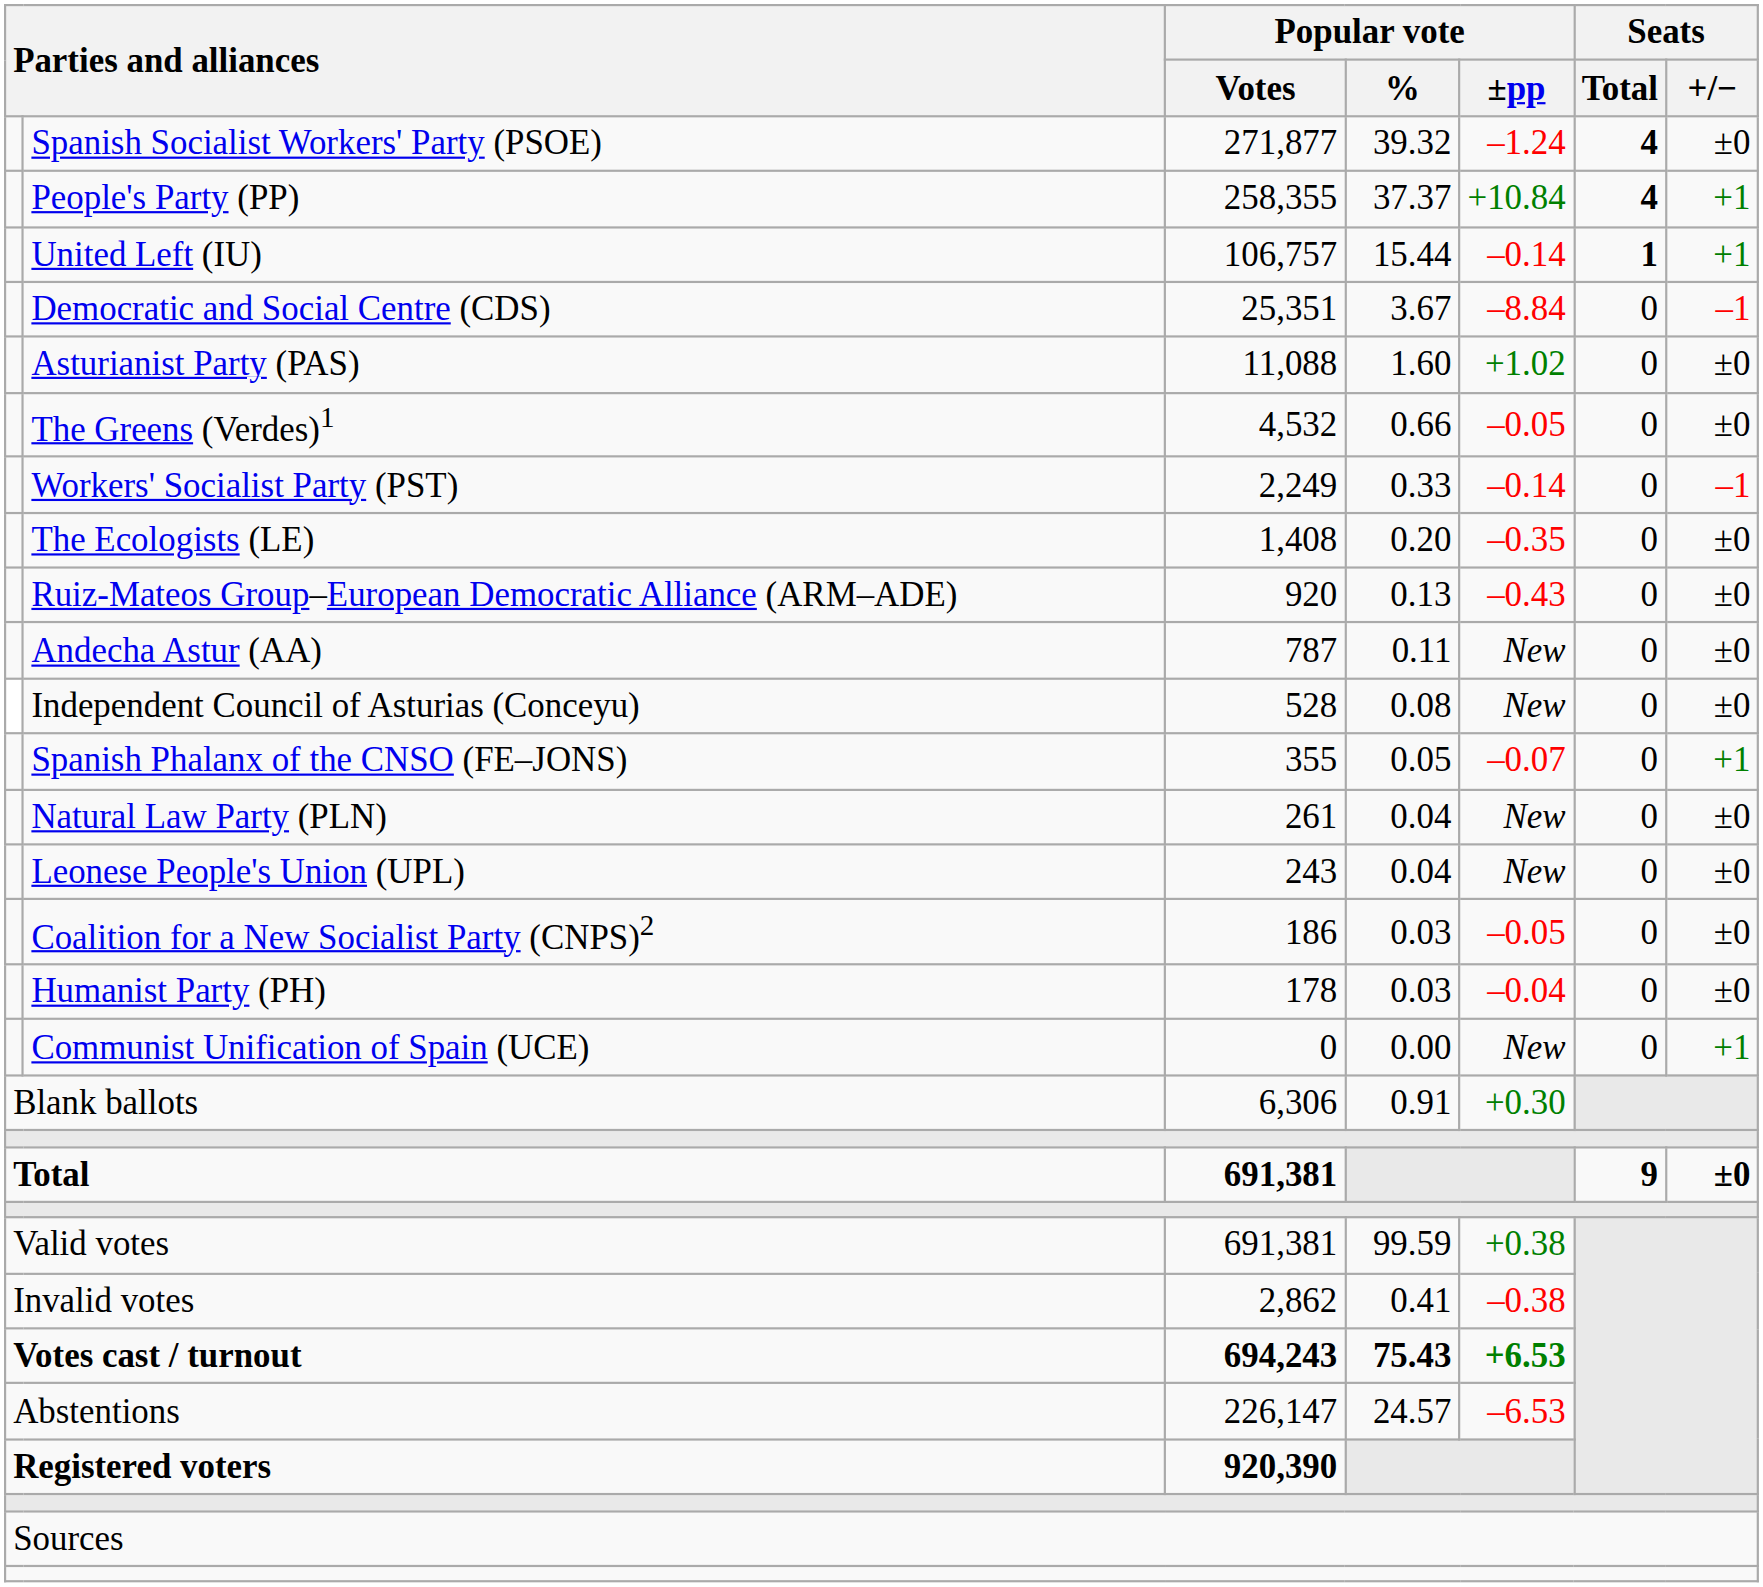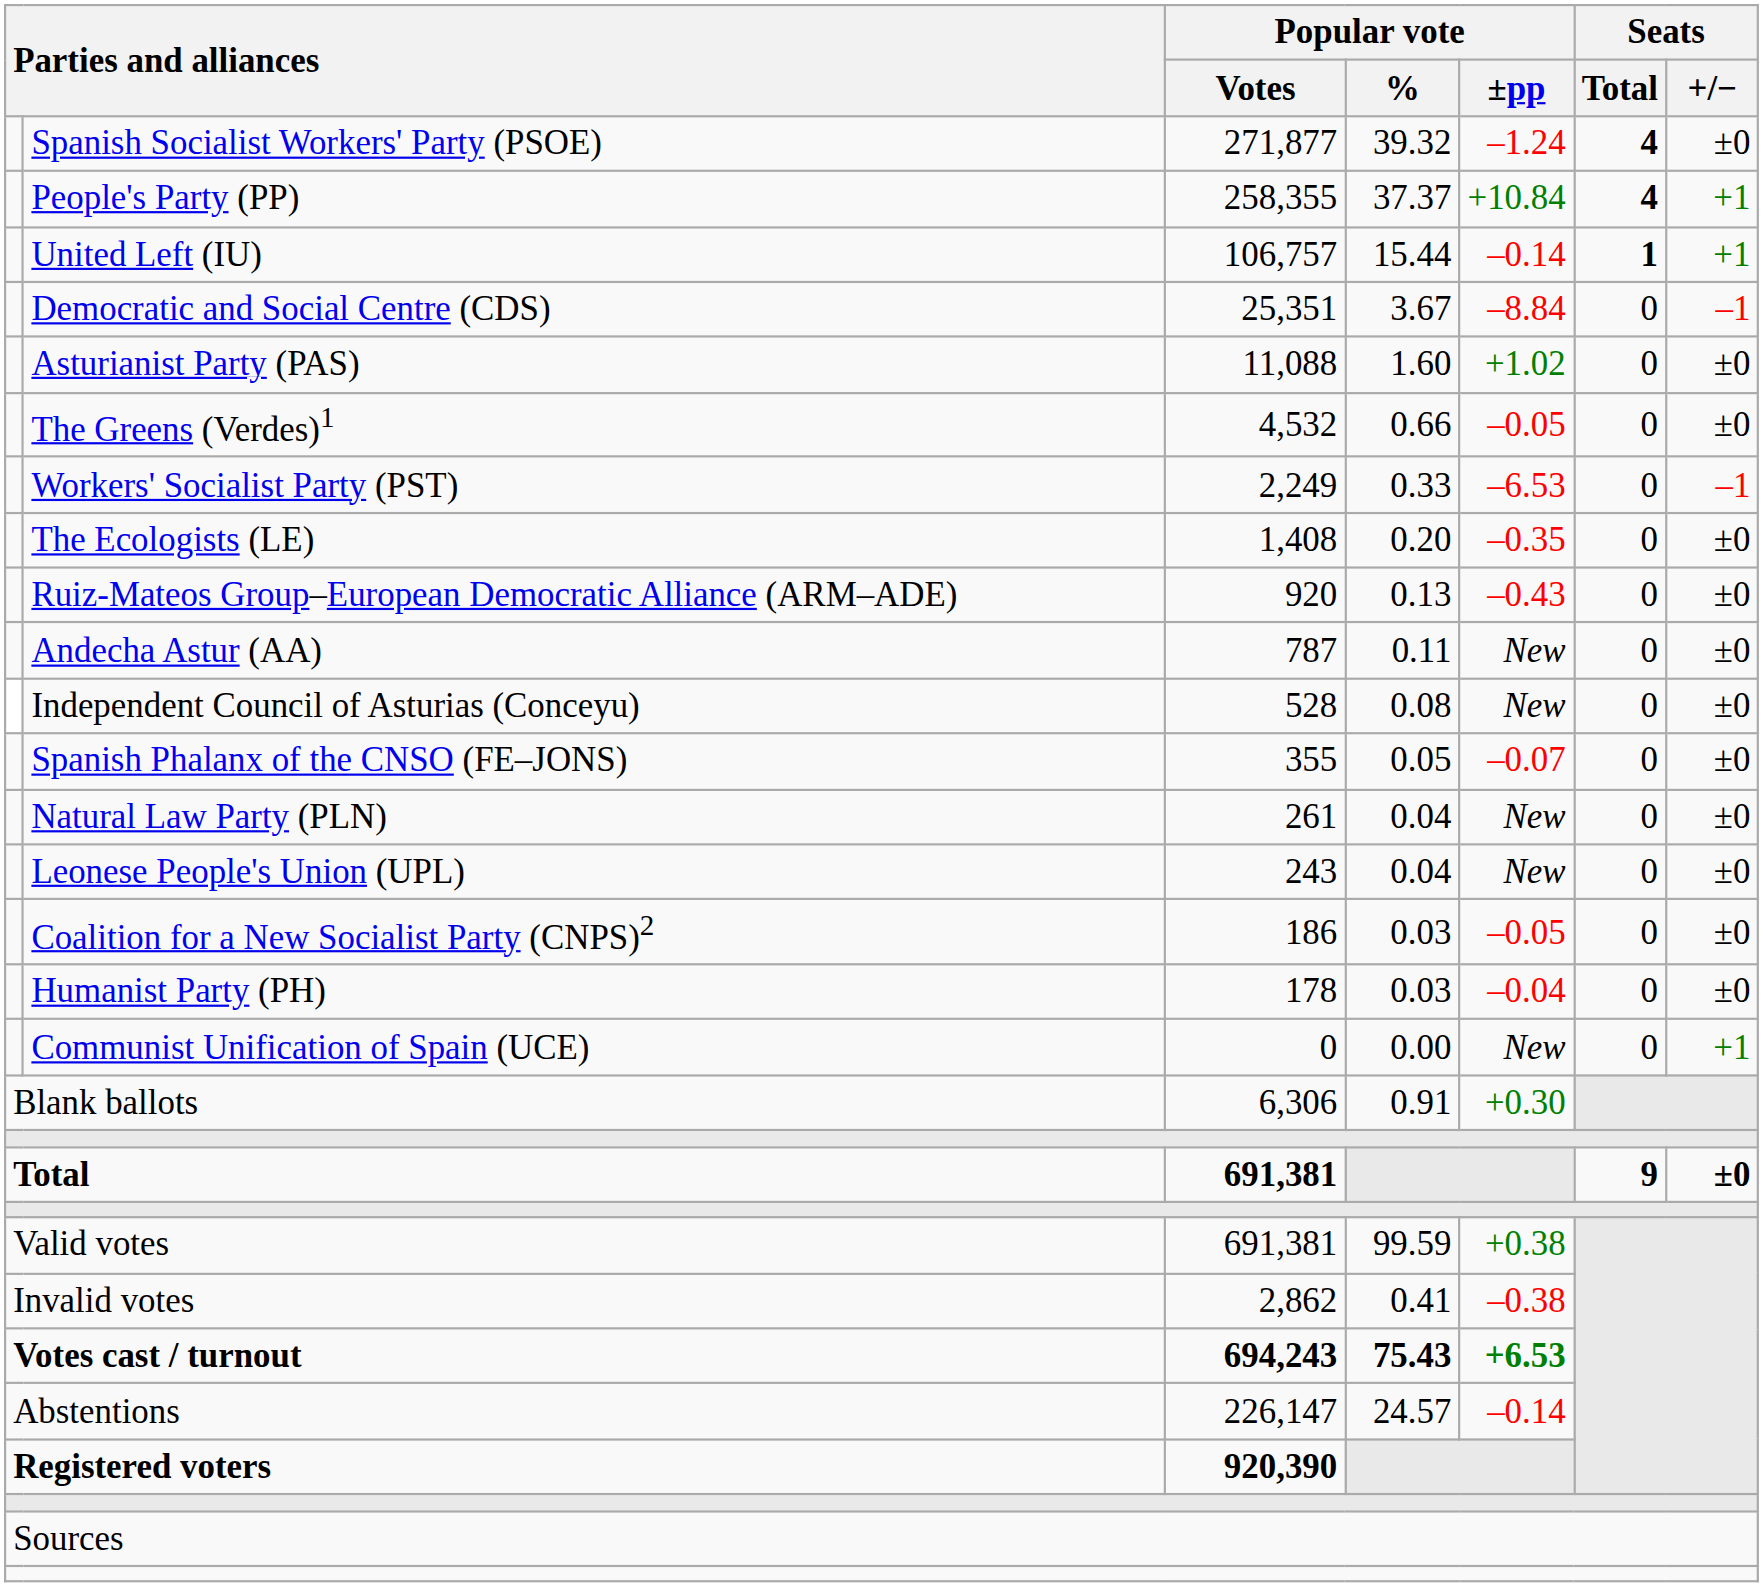Workers' Socialist Party (PST) | Popular vote / ±pp: –0.14 -> –6.53
Spanish Phalanx of the CNSO (FE–JONS) | Seats / +/−: +1 -> ±0
Abstentions | Popular vote / ±pp: –6.53 -> –0.14
